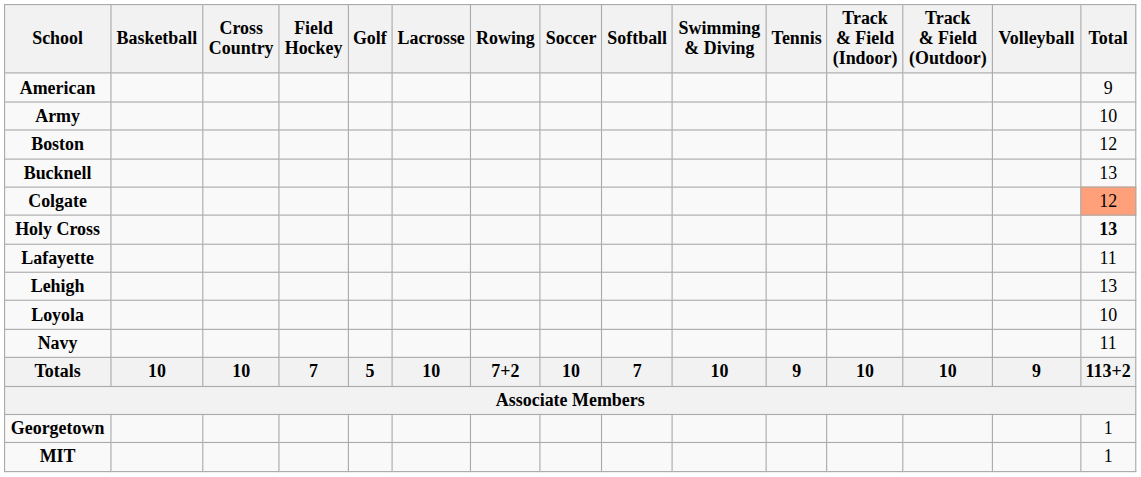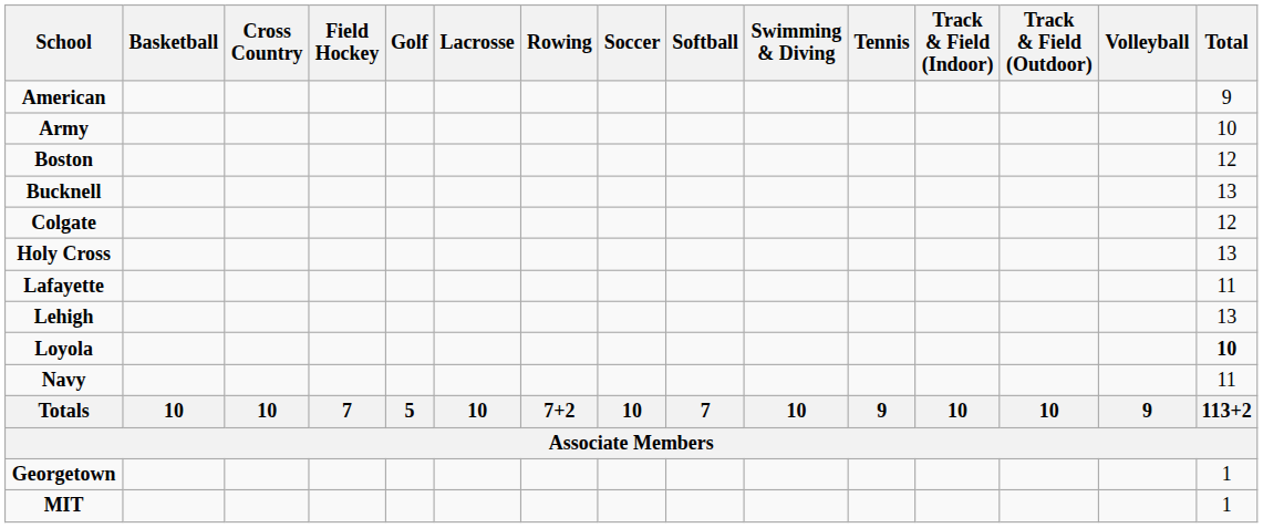Colgate | Total: lightsalmon background -> no background
Holy Cross | Total: bold -> normal
Loyola | Total: normal -> bold
